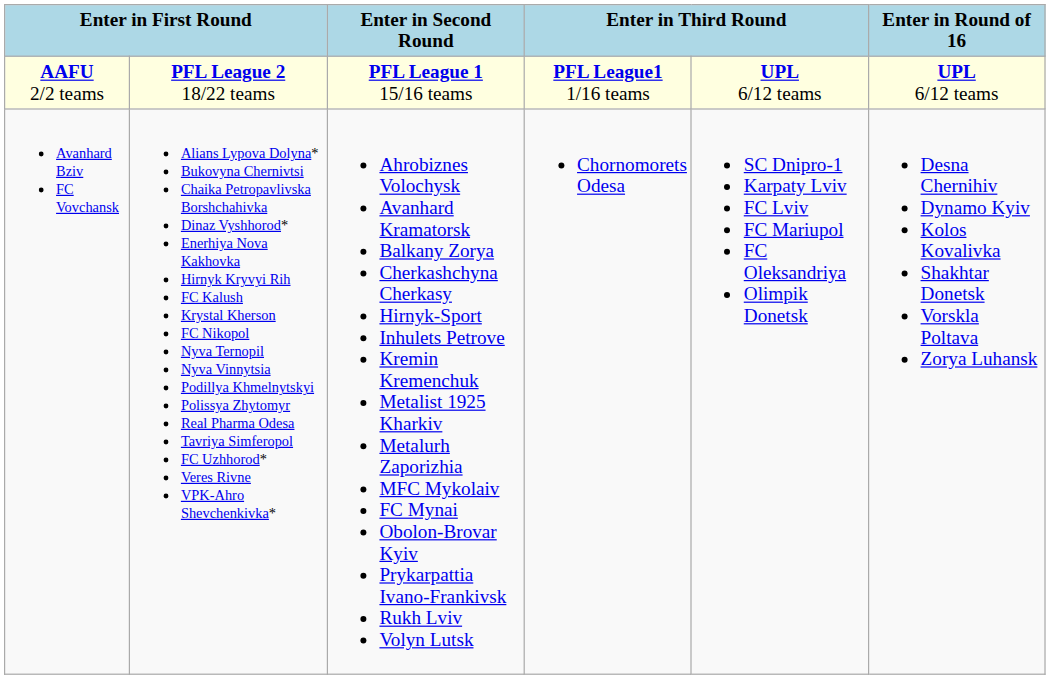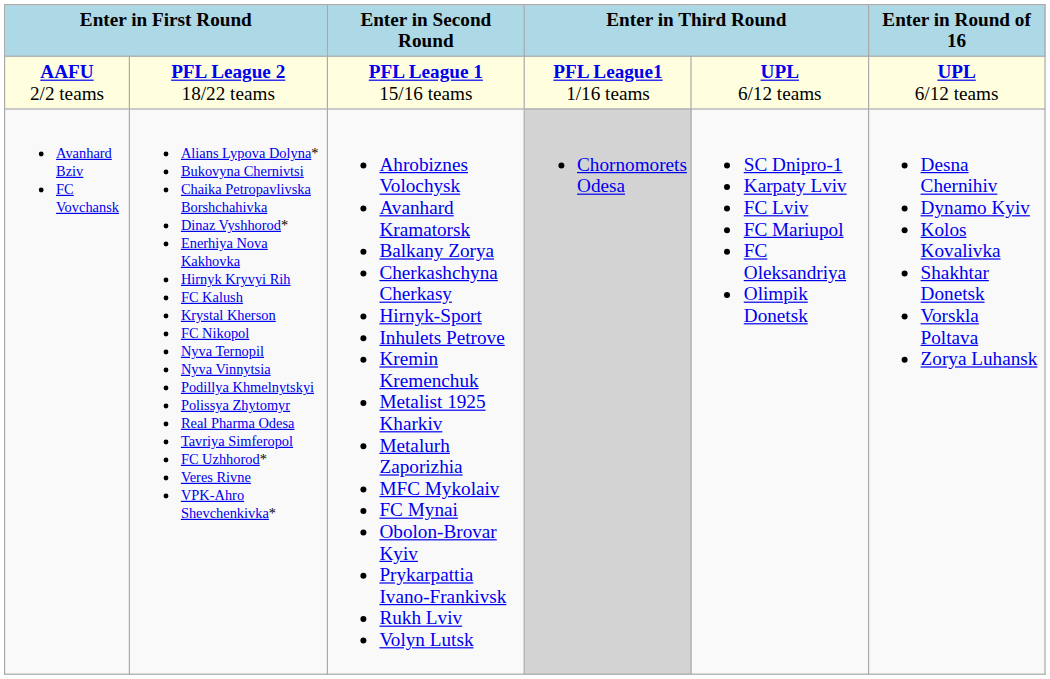Avanhard Bziv FC Vovchansk | column 4: no background -> lightgrey background
